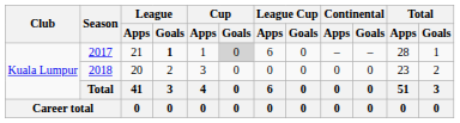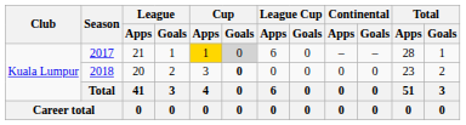2017 | League / Goals: bold -> normal
2017 | Cup / Apps: no background -> gold background
2018 | Cup / Goals: normal -> bold
